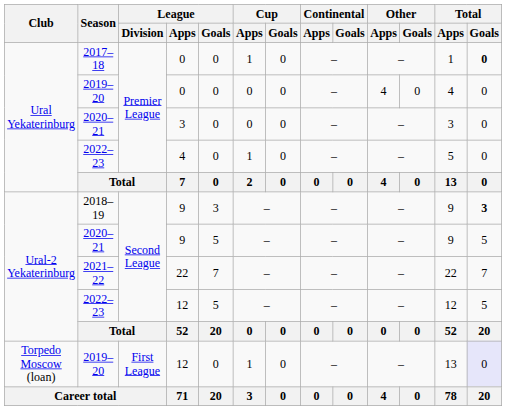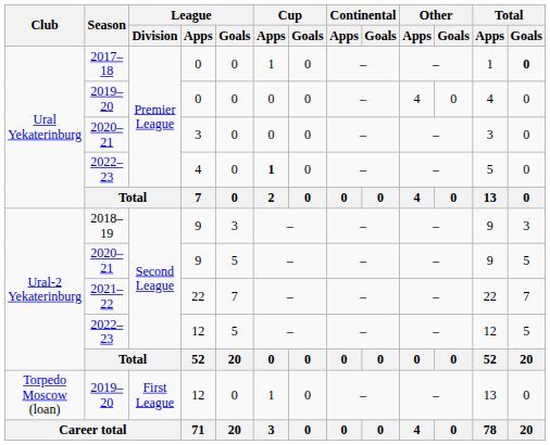2022–23 / 4 | Cup / Apps: normal -> bold
2018–19 | Total / Goals: bold -> normal
2019–20 / 12 | Total / Goals: lavender background -> no background
